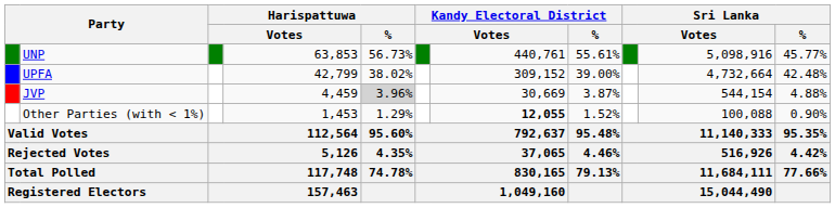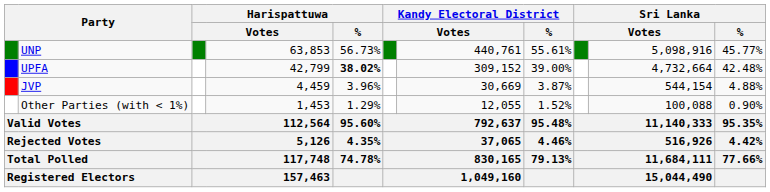UPFA | Harispattuwa / %: normal -> bold
JVP | Harispattuwa / %: lightgrey background -> no background
Other Parties (with < 1%) | column 7: bold -> normal
